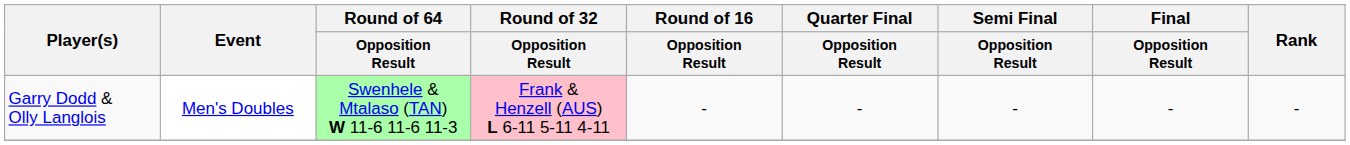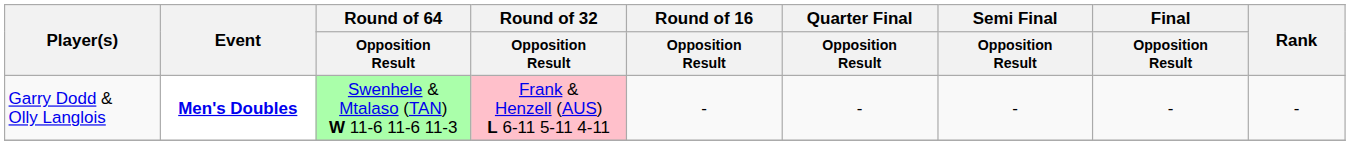Garry Dodd & Olly Langlois | Event: normal -> bold
